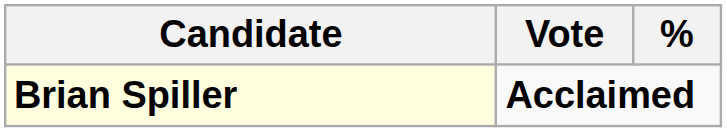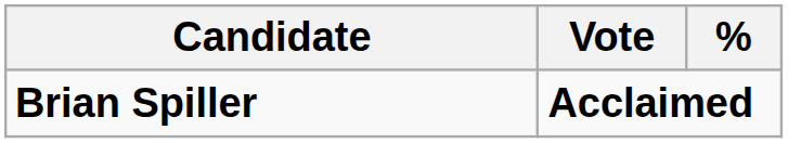Brian Spiller | Candidate: lightyellow background -> no background
